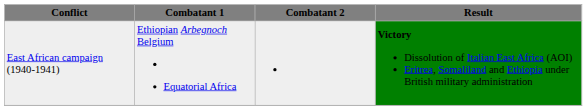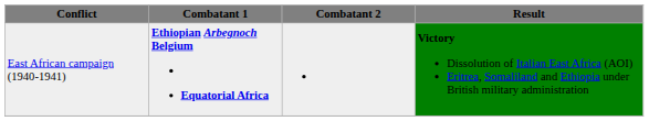East African campaign (1940-1941) | Combatant 1: normal -> bold
